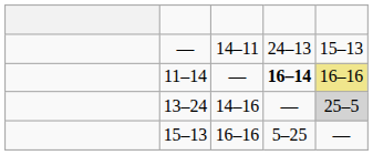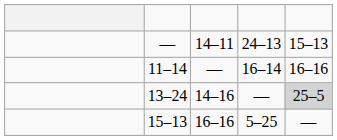11–14 | column 4: bold -> normal
11–14 | column 5: khaki background -> no background
